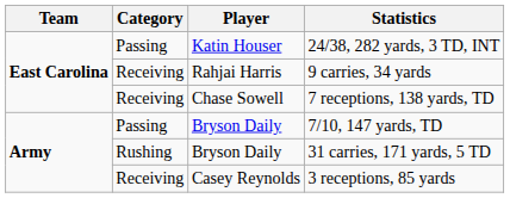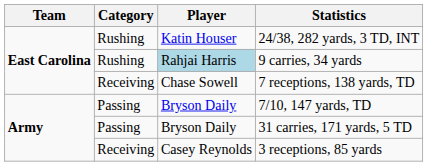24/38, 282 yards, 3 TD, INT | Category: Passing -> Rushing
9 carries, 34 yards | Category: Receiving -> Rushing
9 carries, 34 yards | Player: no background -> lightblue background
31 carries, 171 yards, 5 TD | Category: Rushing -> Passing
